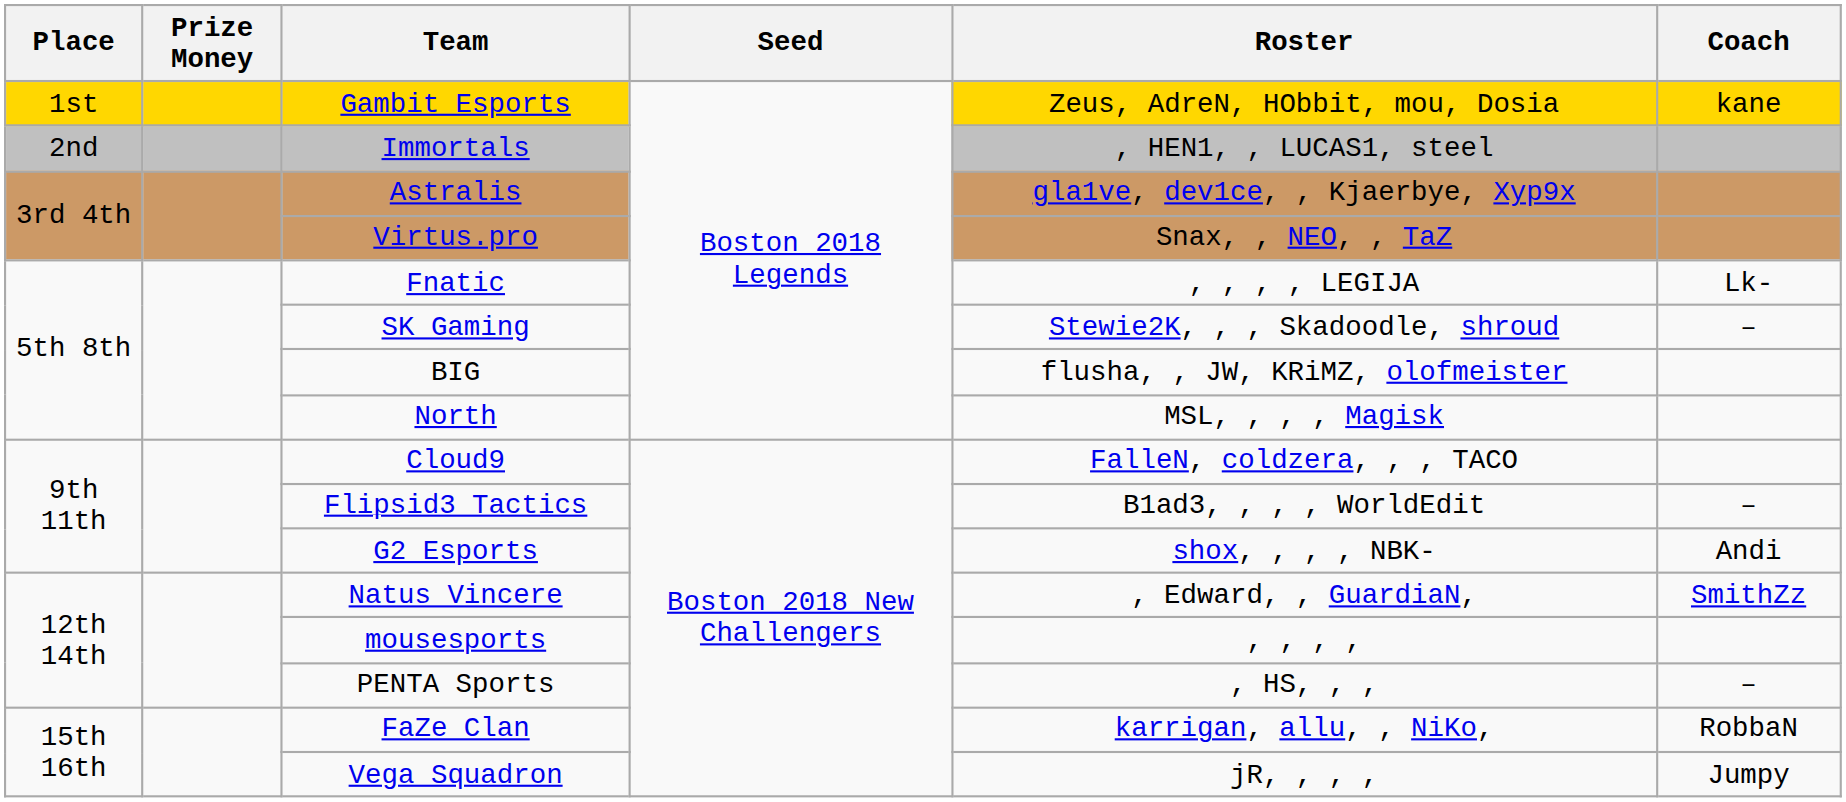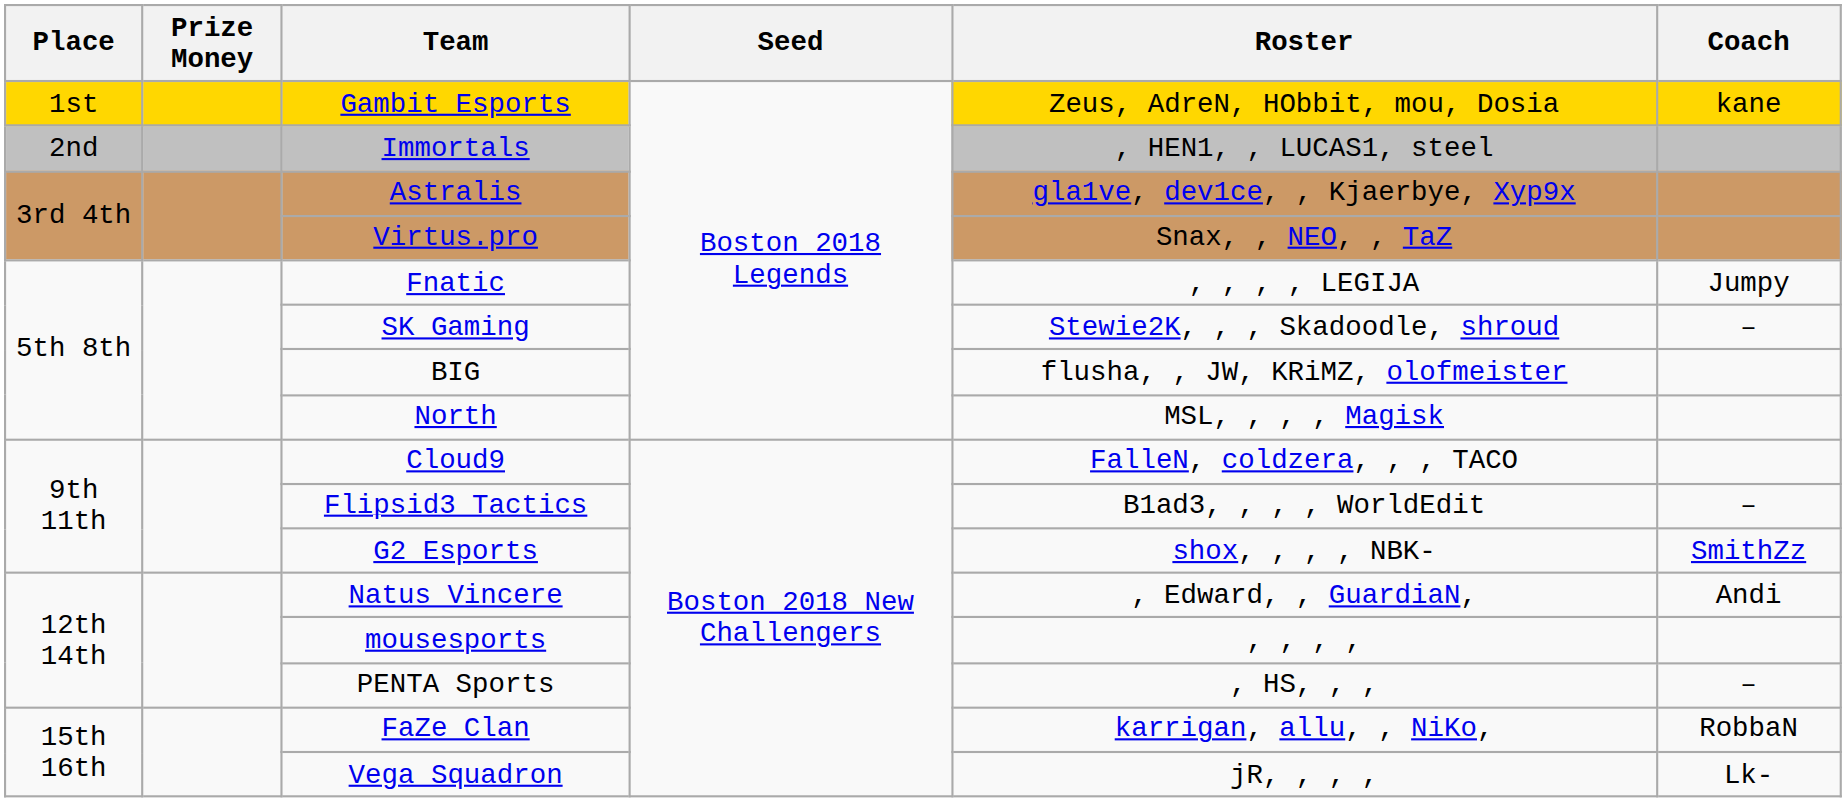Fnatic | Coach: Lk- -> Jumpy
G2 Esports | Coach: Andi -> SmithZz
Natus Vincere | Coach: SmithZz -> Andi
Vega Squadron | Coach: Jumpy -> Lk-
